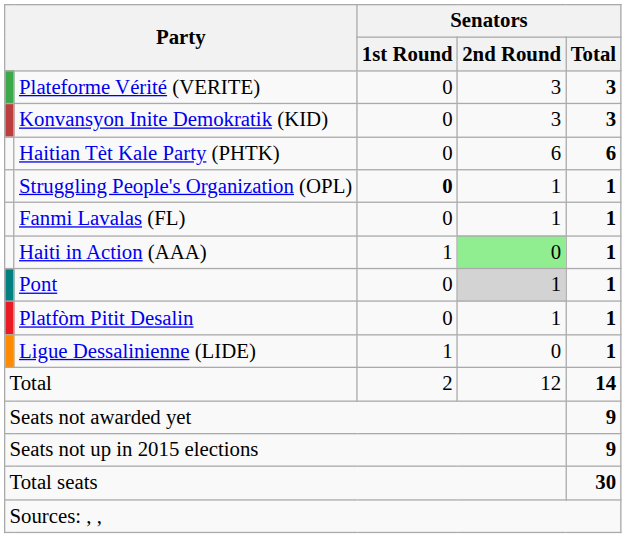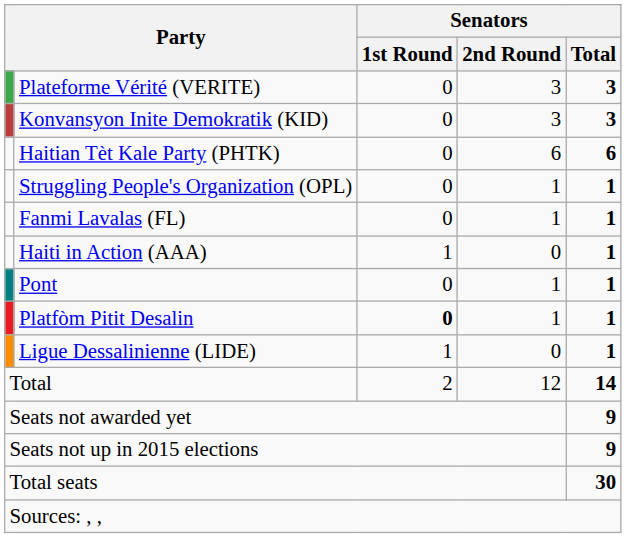Struggling People's Organization (OPL) | Senators / 1st Round: bold -> normal
Haiti in Action (AAA) | Senators / 2nd Round: lightgreen background -> no background
Pont | Senators / 2nd Round: lightgrey background -> no background
Platfòm Pitit Desalin | Senators / 1st Round: normal -> bold
